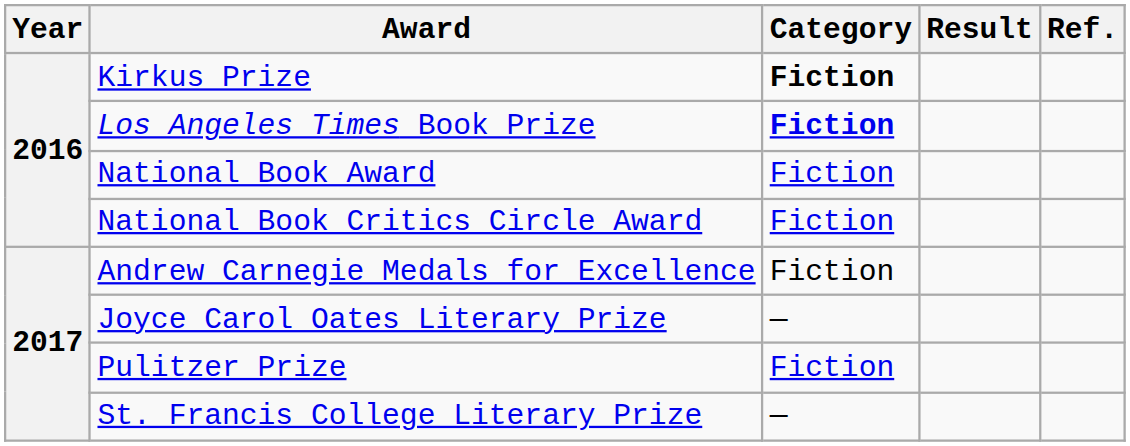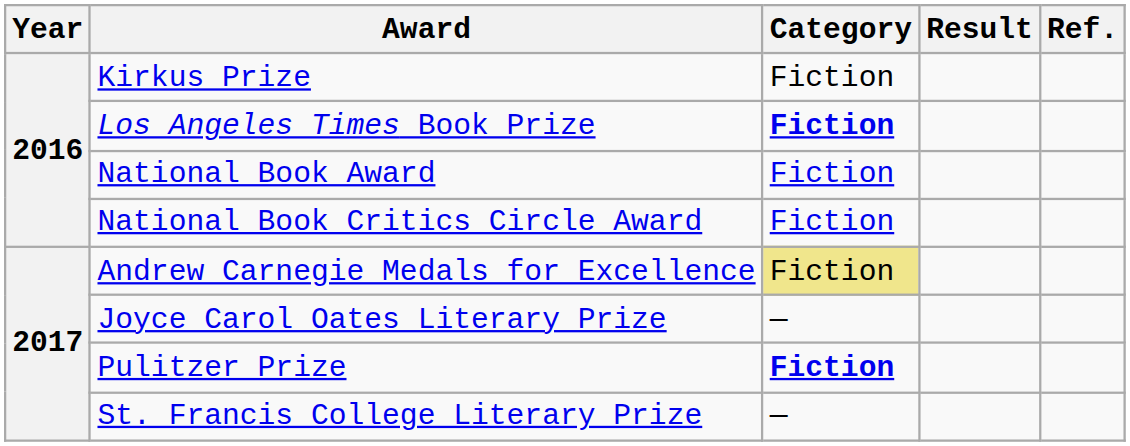Kirkus Prize | Category: bold -> normal
Andrew Carnegie Medals for Excellence | Category: no background -> khaki background
Pulitzer Prize | Category: normal -> bold
